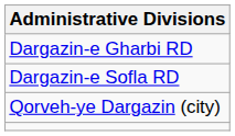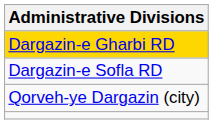row 2 | column 1: no background -> gold background
